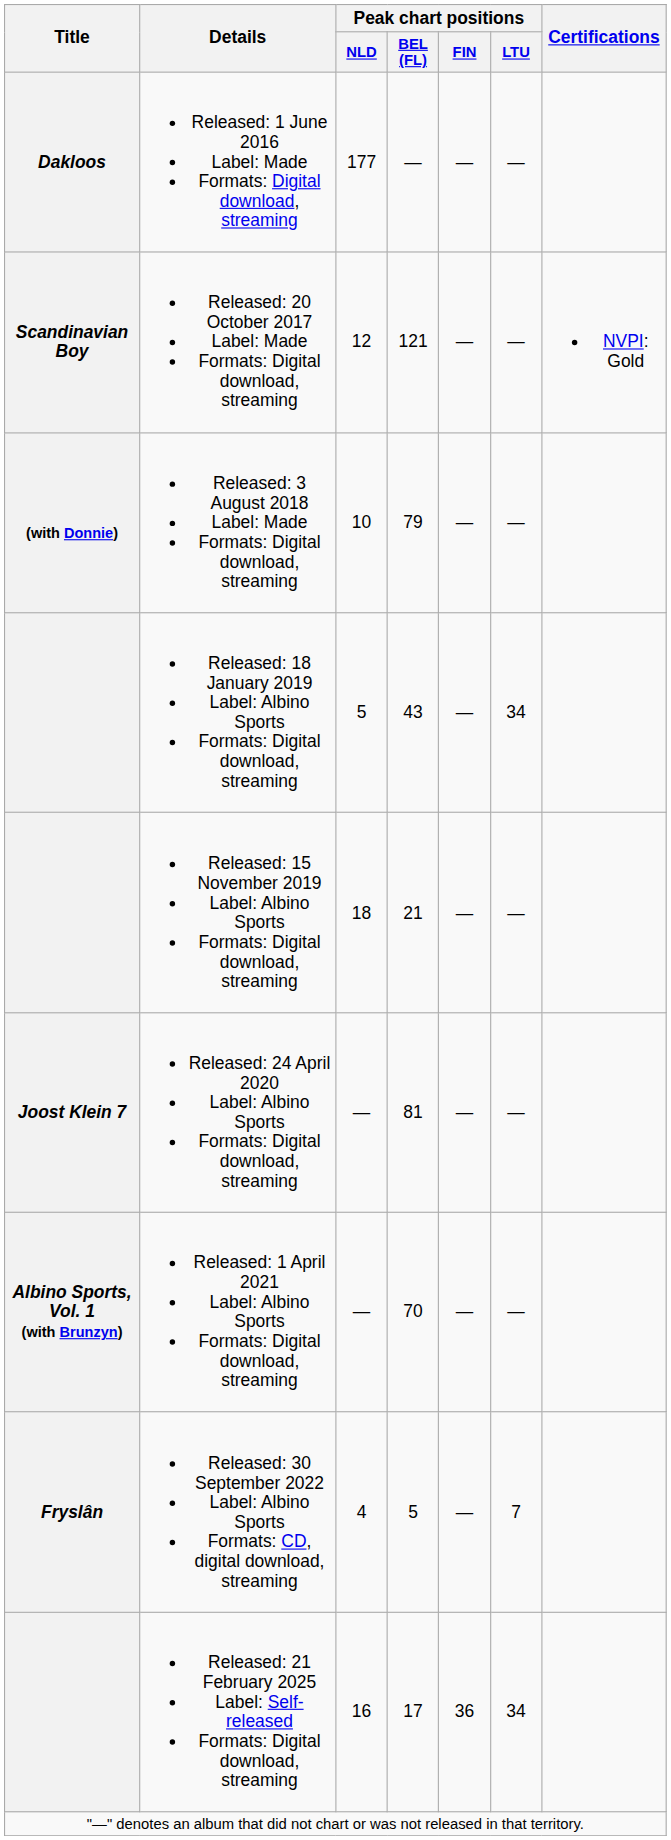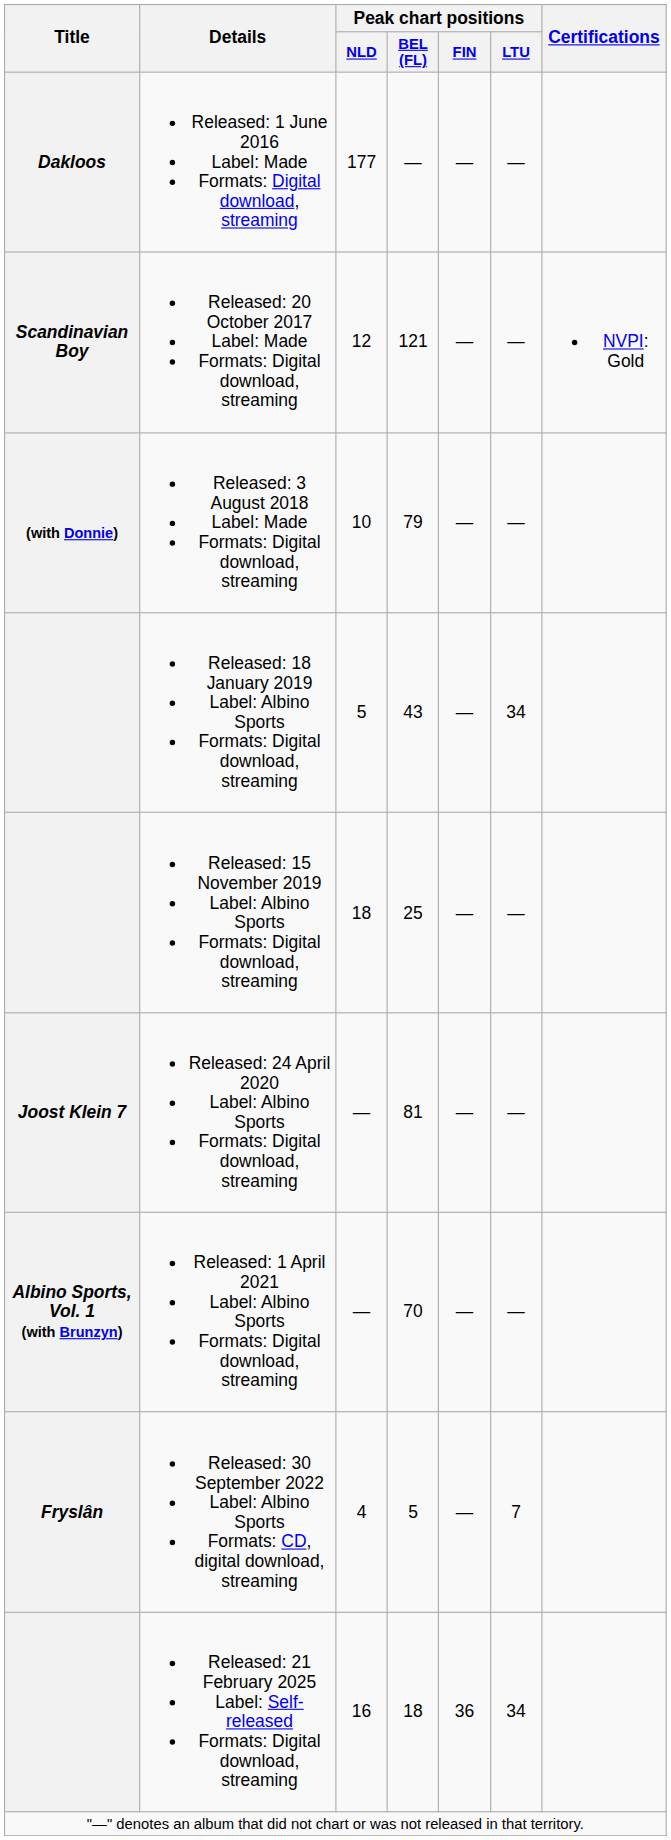row 7 | Peak chart positions / BEL (FL): 21 -> 25
row 11 | Peak chart positions / BEL (FL): 17 -> 18
